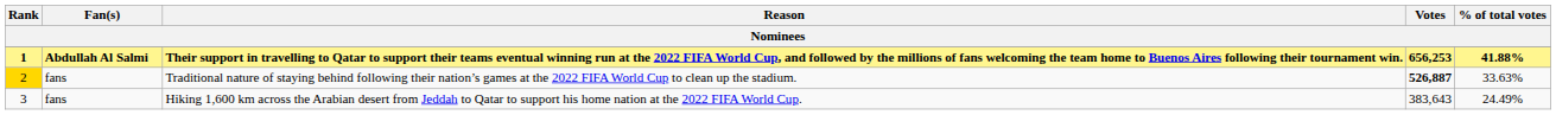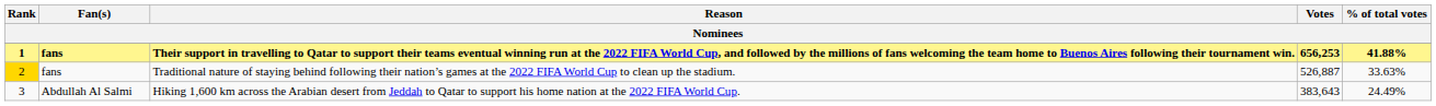row 3 | Fan(s): Abdullah Al Salmi -> fans
row 4 | Votes: bold -> normal
row 5 | Fan(s): fans -> Abdullah Al Salmi
